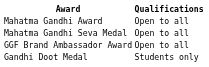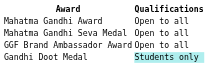Gandhi Doot Medal | Qualifications: no background -> paleturquoise background
